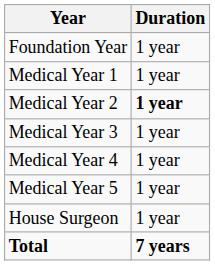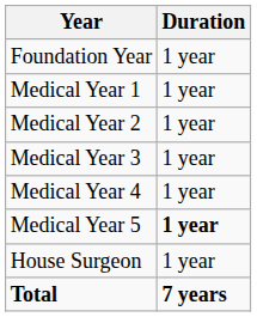Medical Year 2 | Duration: bold -> normal
Medical Year 5 | Duration: normal -> bold
